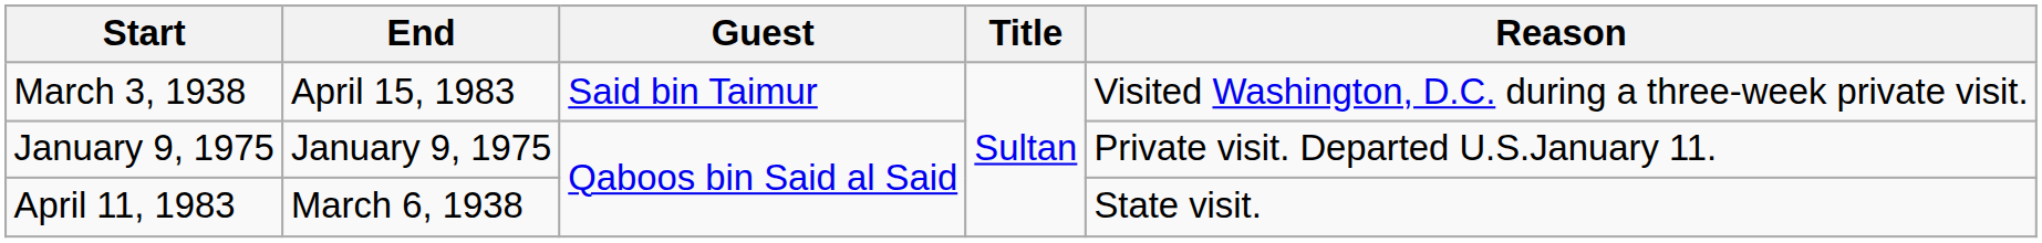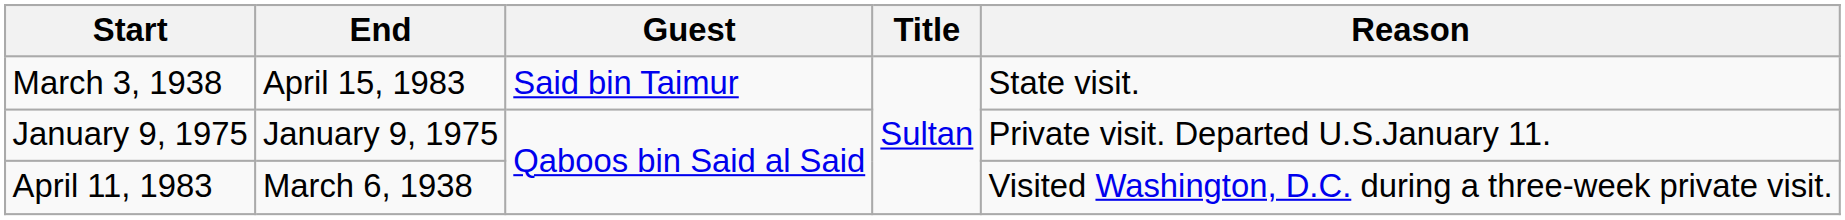March 3, 1938 | Reason: Visited Washington, D.C. during a three-week private visit. -> State visit.
April 11, 1983 | Reason: State visit. -> Visited Washington, D.C. during a three-week private visit.
